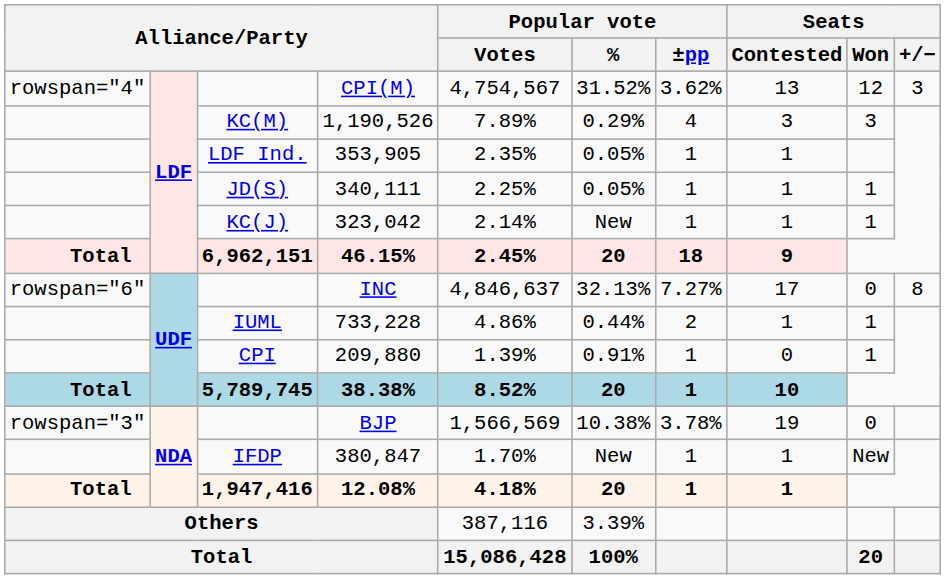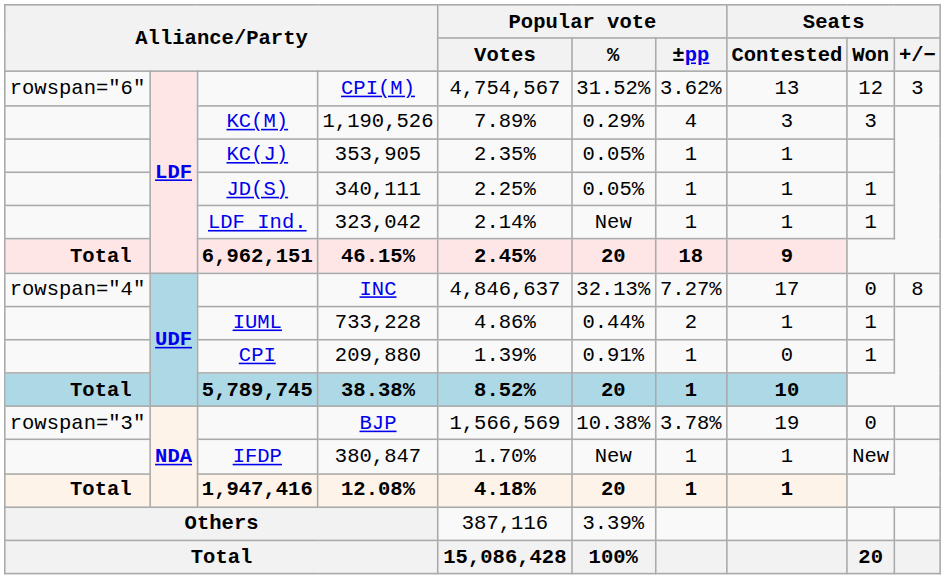CPI(M) | column 1: rowspan="4" -> rowspan="6"
353,905 | column 3: LDF Ind. -> KC(J)
323,042 | column 3: KC(J) -> LDF Ind.
INC | column 1: rowspan="6" -> rowspan="4"
